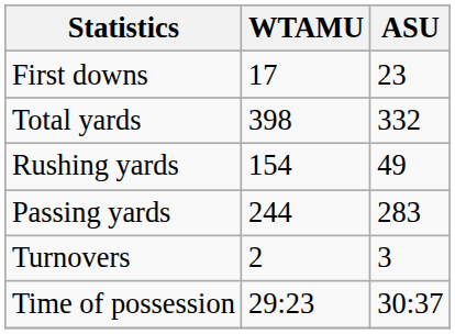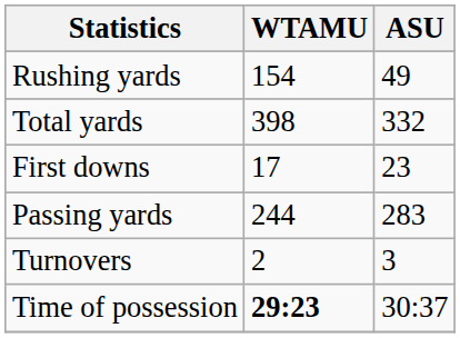rows swapped: First downs <-> Rushing yards
Time of possession | WTAMU: normal -> bold
